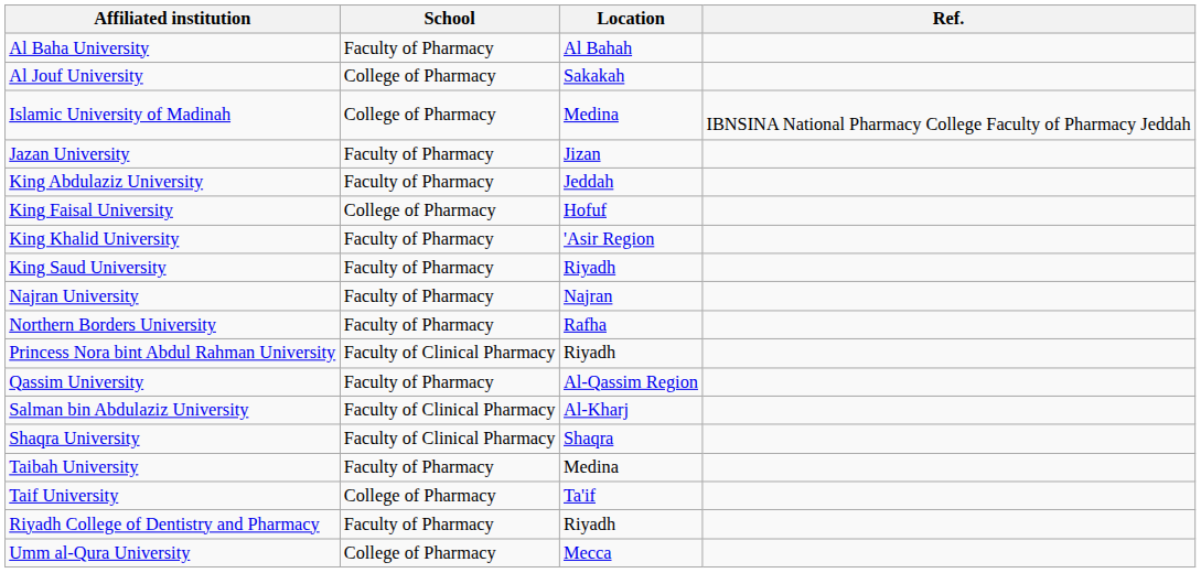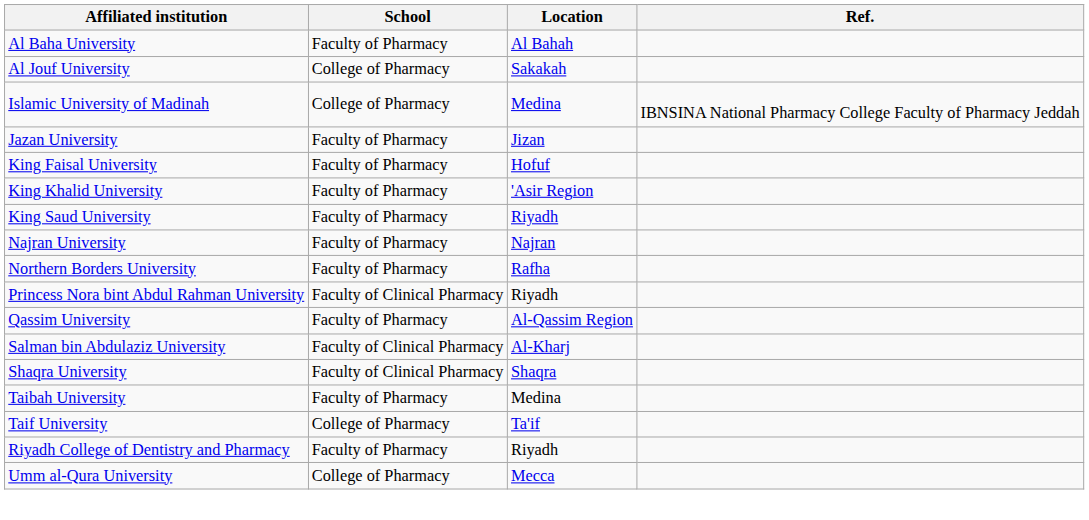- row: King Abdulaziz University | Faculty of Pharmacy | Jeddah
King Faisal University | School: College of Pharmacy -> Faculty of Pharmacy
